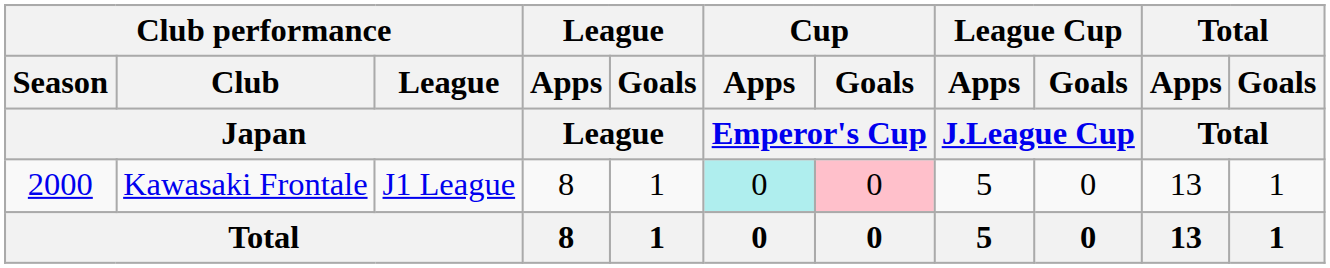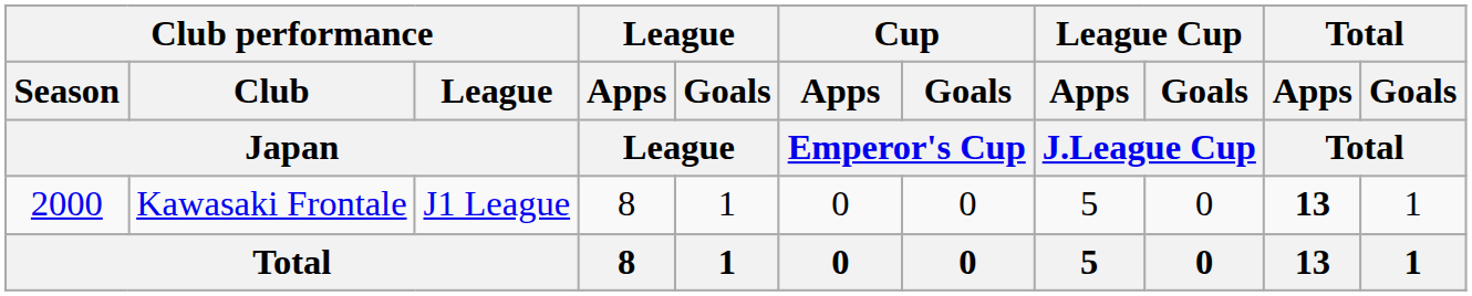Kawasaki Frontale | Cup / Apps / Emperor's Cup: paleturquoise background -> no background
Kawasaki Frontale | Cup / Goals / Emperor's Cup: pink background -> no background
Kawasaki Frontale | Total / Apps / Total: normal -> bold
